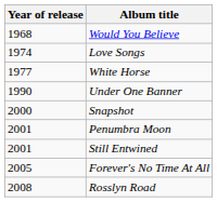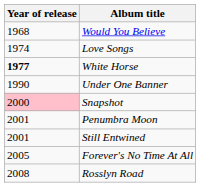White Horse | Year of release: normal -> bold
Snapshot | Year of release: no background -> pink background
